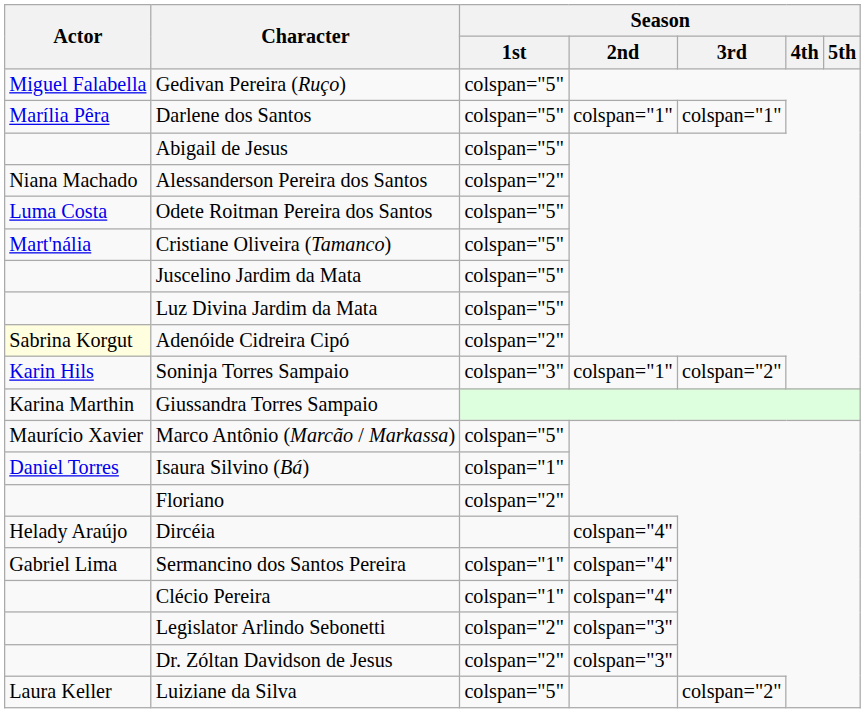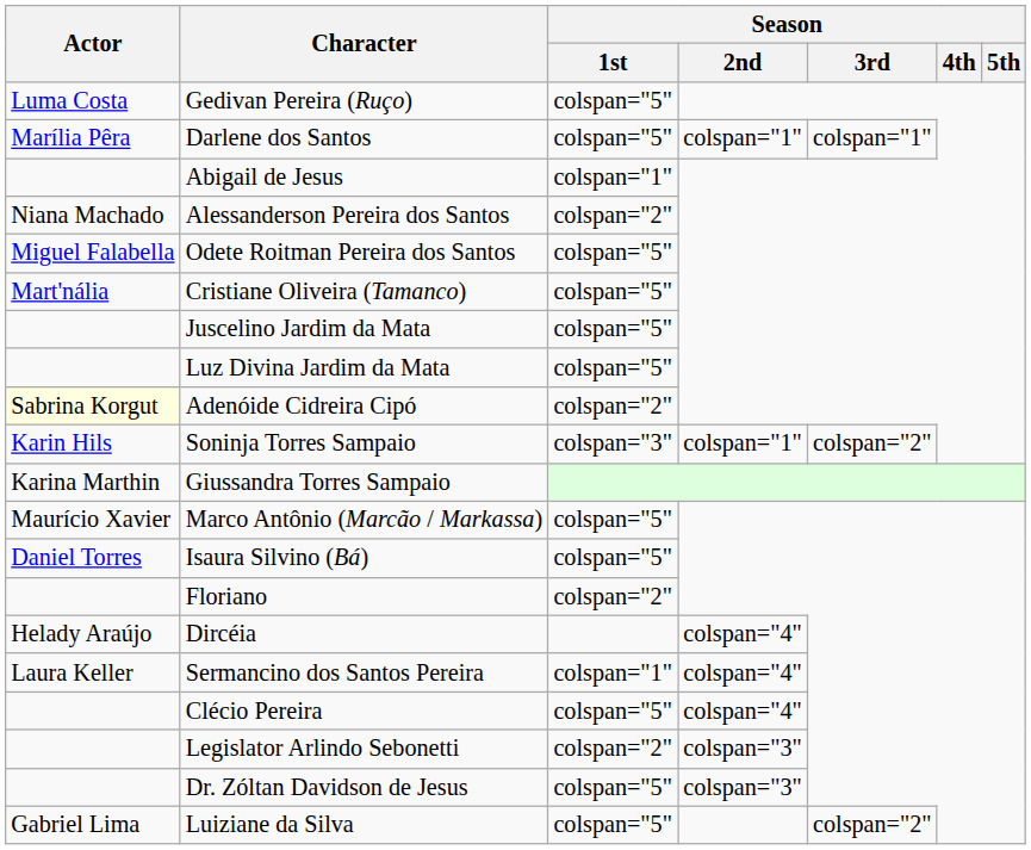Gedivan Pereira (Ruço) | Actor: Miguel Falabella -> Luma Costa
Abigail de Jesus | Season / 1st: colspan="5" -> colspan="1"
Odete Roitman Pereira dos Santos | Actor: Luma Costa -> Miguel Falabella
Isaura Silvino (Bá) | Season / 1st: colspan="1" -> colspan="5"
Sermancino dos Santos Pereira | Actor: Gabriel Lima -> Laura Keller
Clécio Pereira | Season / 1st: colspan="1" -> colspan="5"
Dr. Zóltan Davidson de Jesus | Season / 1st: colspan="2" -> colspan="5"
Luiziane da Silva | Actor: Laura Keller -> Gabriel Lima
